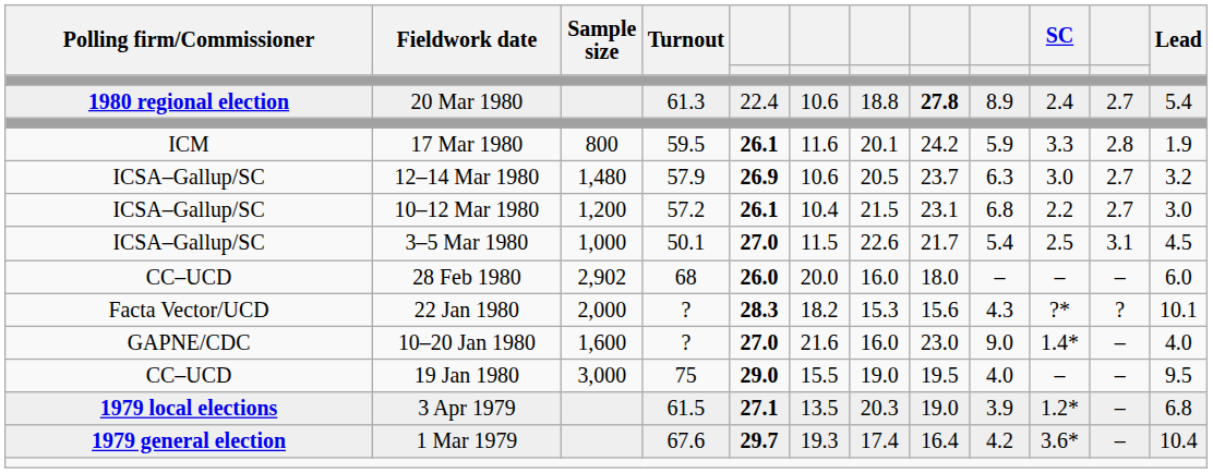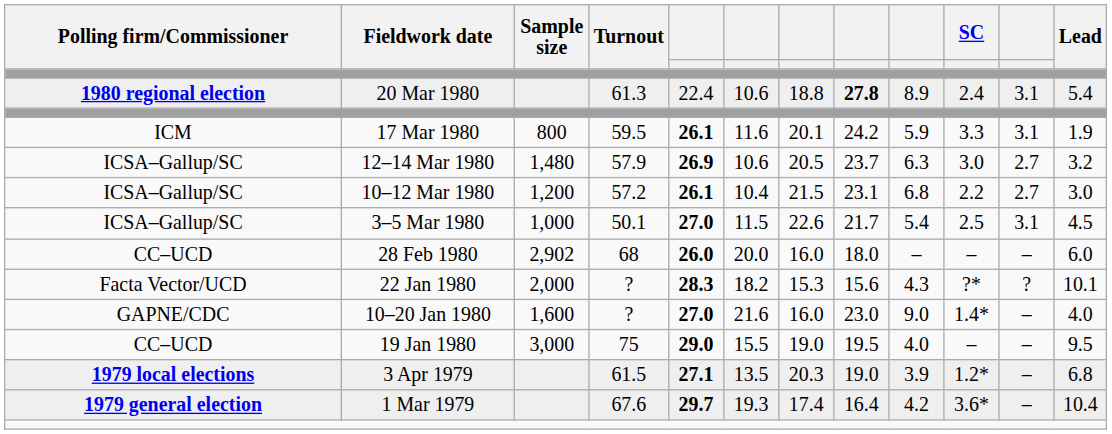20 Mar 1980 | column 11: 2.7 -> 3.1
17 Mar 1980 | column 11: 2.8 -> 3.1
